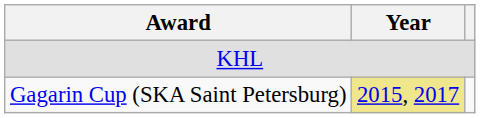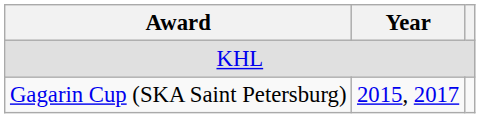Gagarin Cup (SKA Saint Petersburg) | Year: khaki background -> no background
